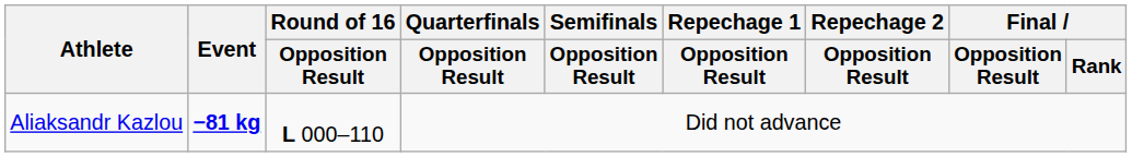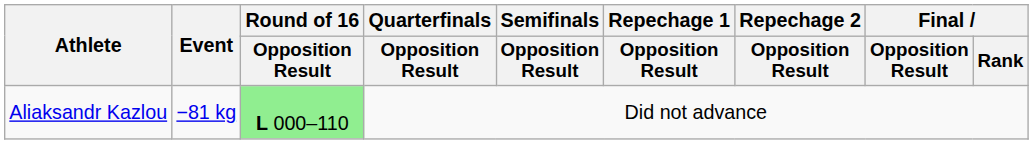Aliaksandr Kazlou | Event: bold -> normal
Aliaksandr Kazlou | Round of 16 / Opposition Result: no background -> lightgreen background
